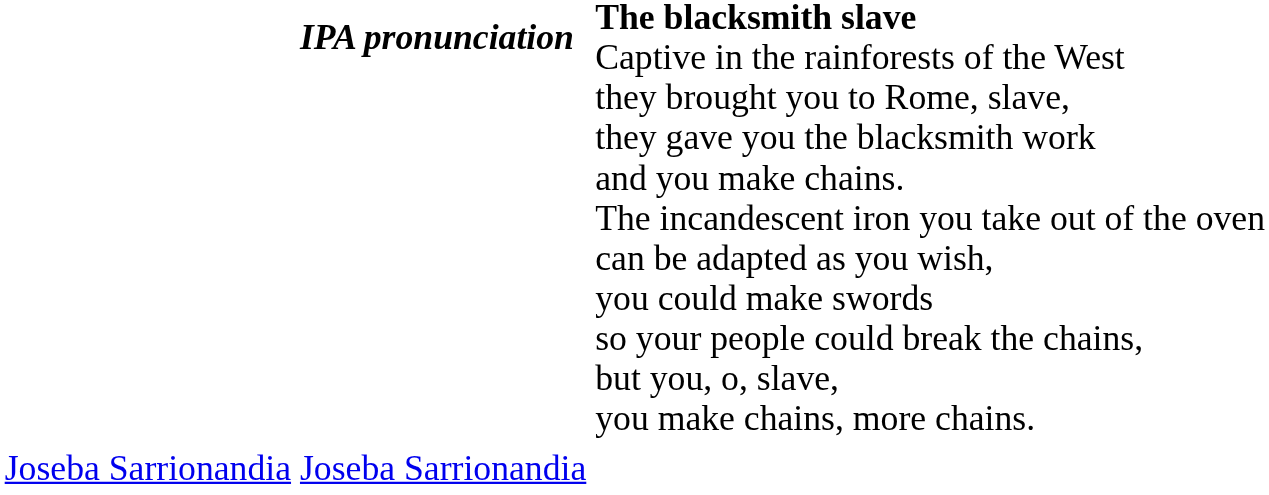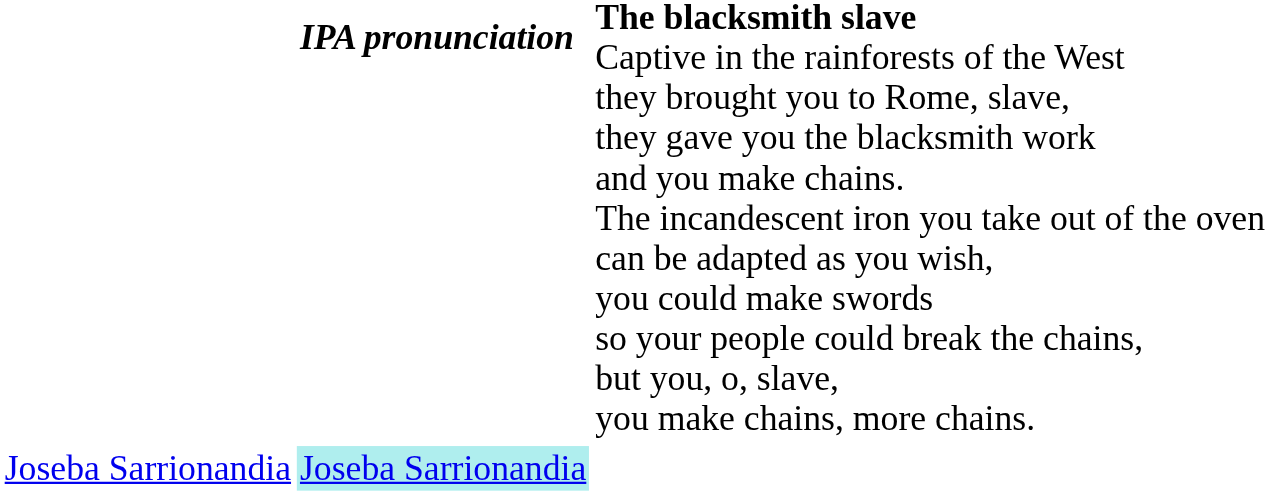row 2 | column 2: no background -> paleturquoise background
